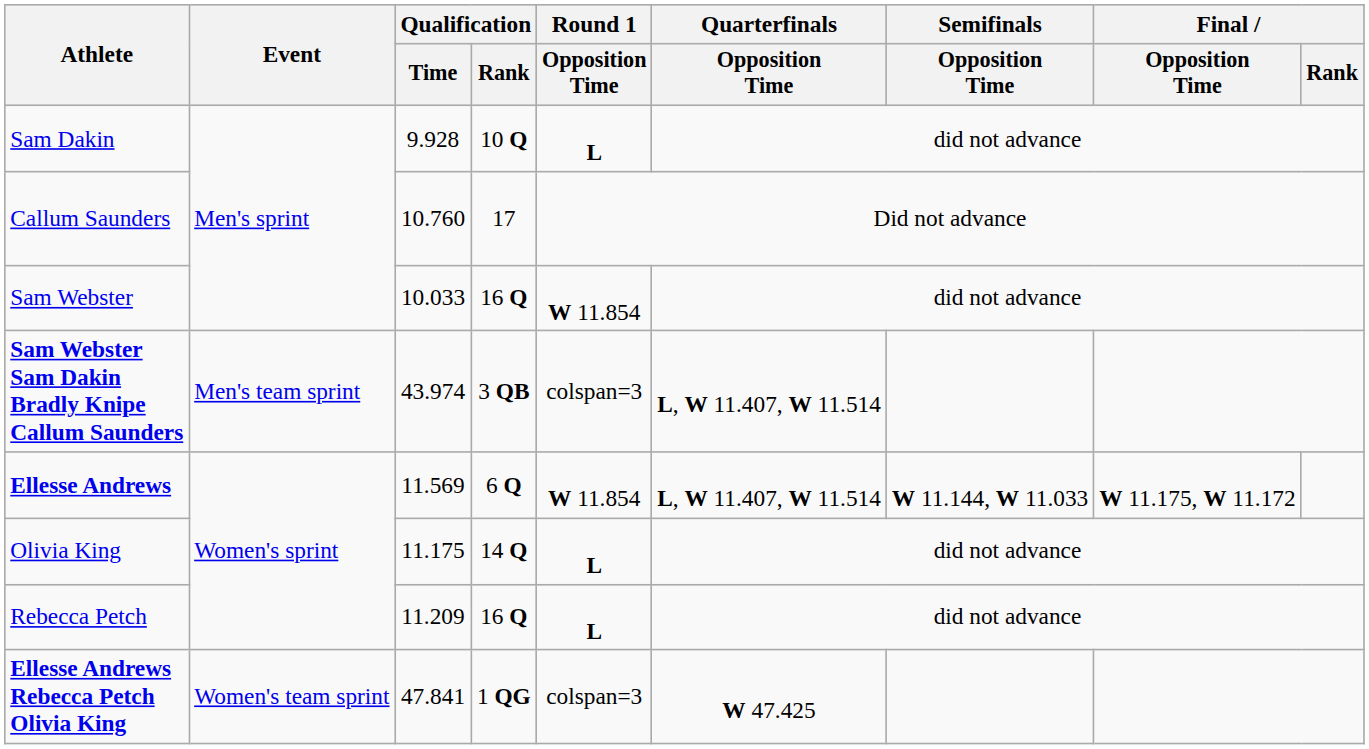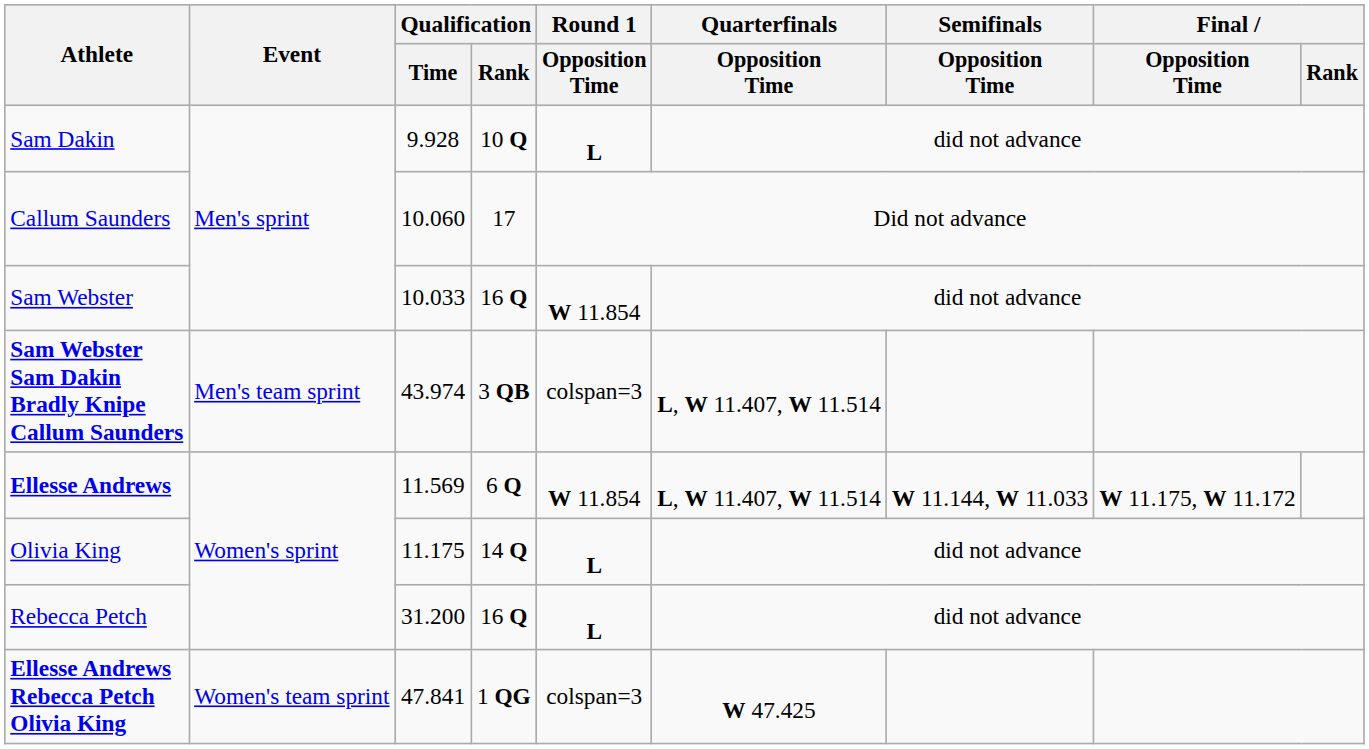Callum Saunders | Qualification / Time: 10.760 -> 10.060
Rebecca Petch | Qualification / Time: 11.209 -> 31.200
